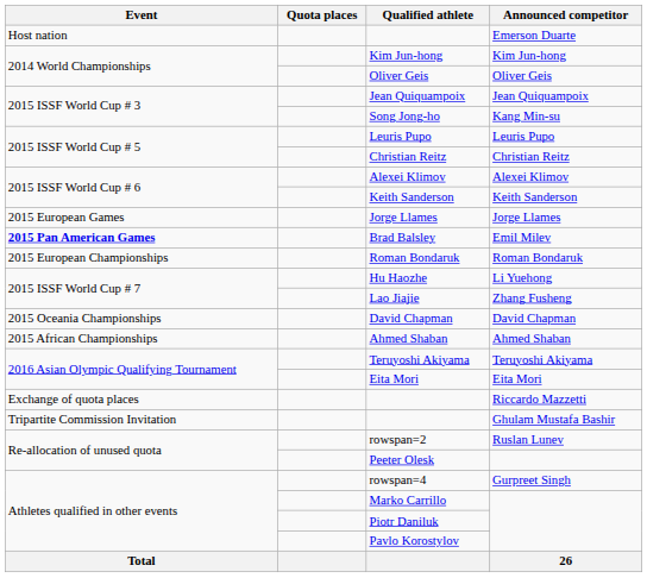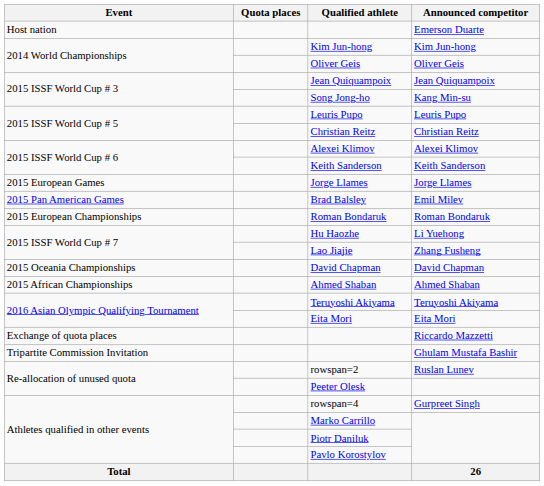Brad Balsley | Event: bold -> normal
